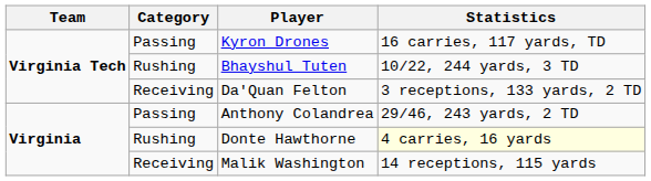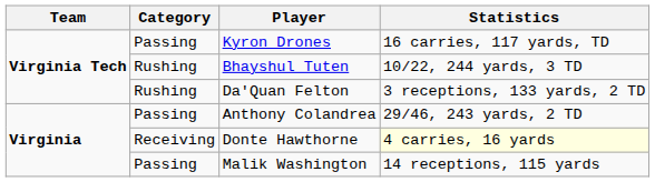Da'Quan Felton | Category: Receiving -> Rushing
Donte Hawthorne | Category: Rushing -> Receiving
Malik Washington | Category: Receiving -> Passing
